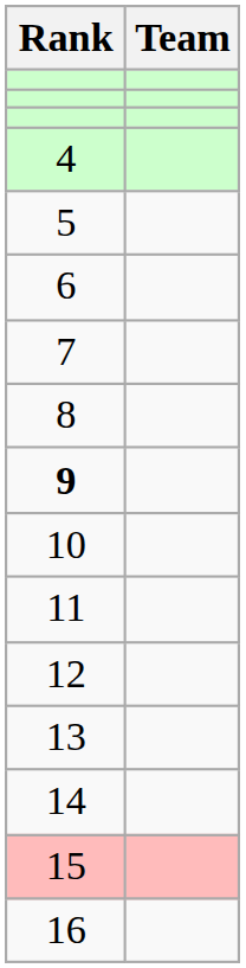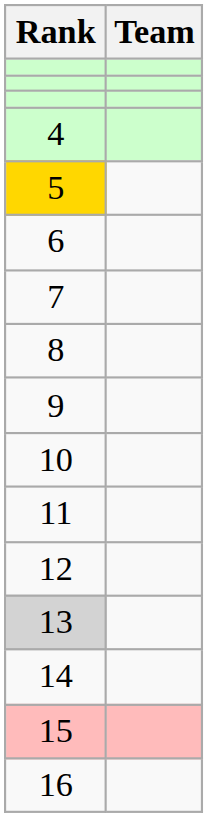row 6 | Rank: no background -> gold background
row 10 | Rank: bold -> normal
row 14 | Rank: no background -> lightgrey background
